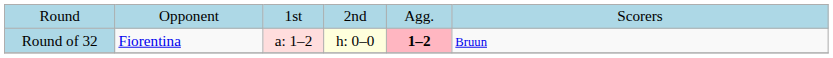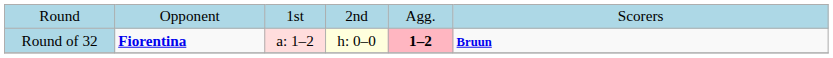Round of 32 | column 2: normal -> bold
Round of 32 | column 6: normal -> bold
